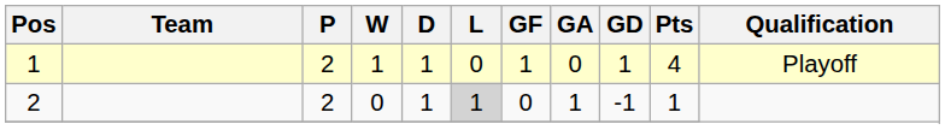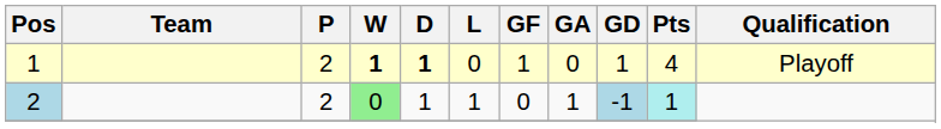row 2 | W: normal -> bold
row 2 | D: normal -> bold
row 3 | Pos: no background -> lightblue background
row 3 | W: no background -> lightgreen background
row 3 | L: lightgrey background -> no background
row 3 | GD: no background -> lightblue background
row 3 | Pts: no background -> paleturquoise background
